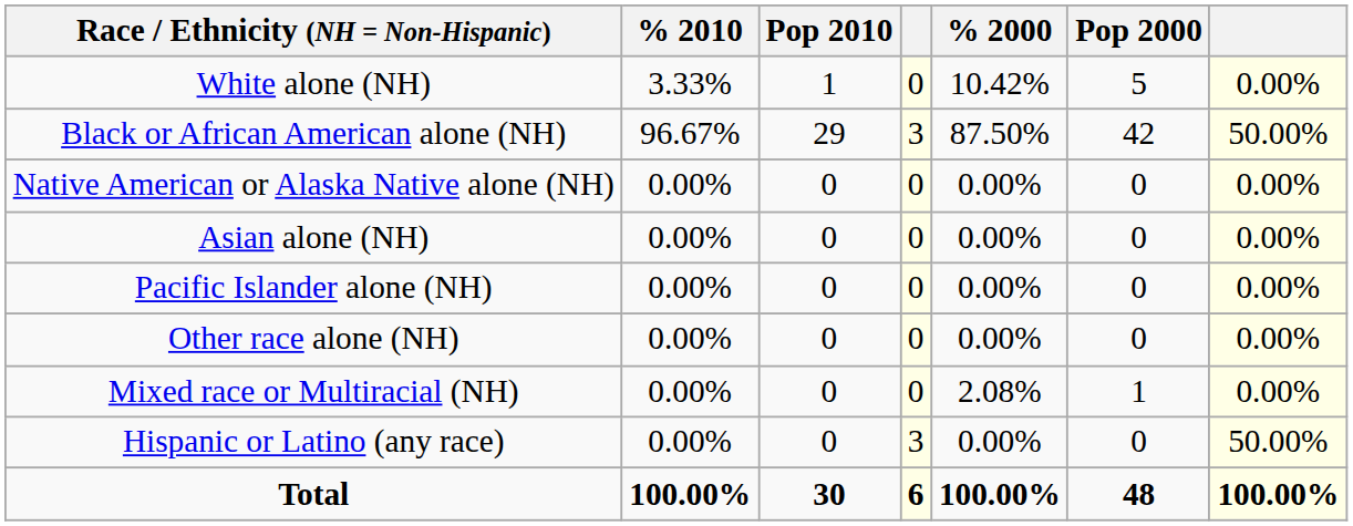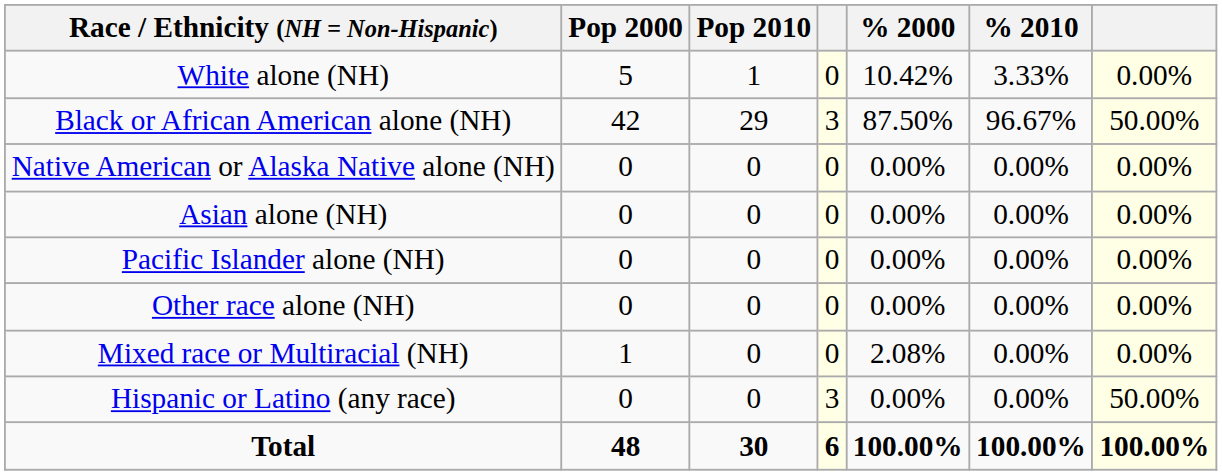columns swapped: Pop 2000 <-> % 2010
